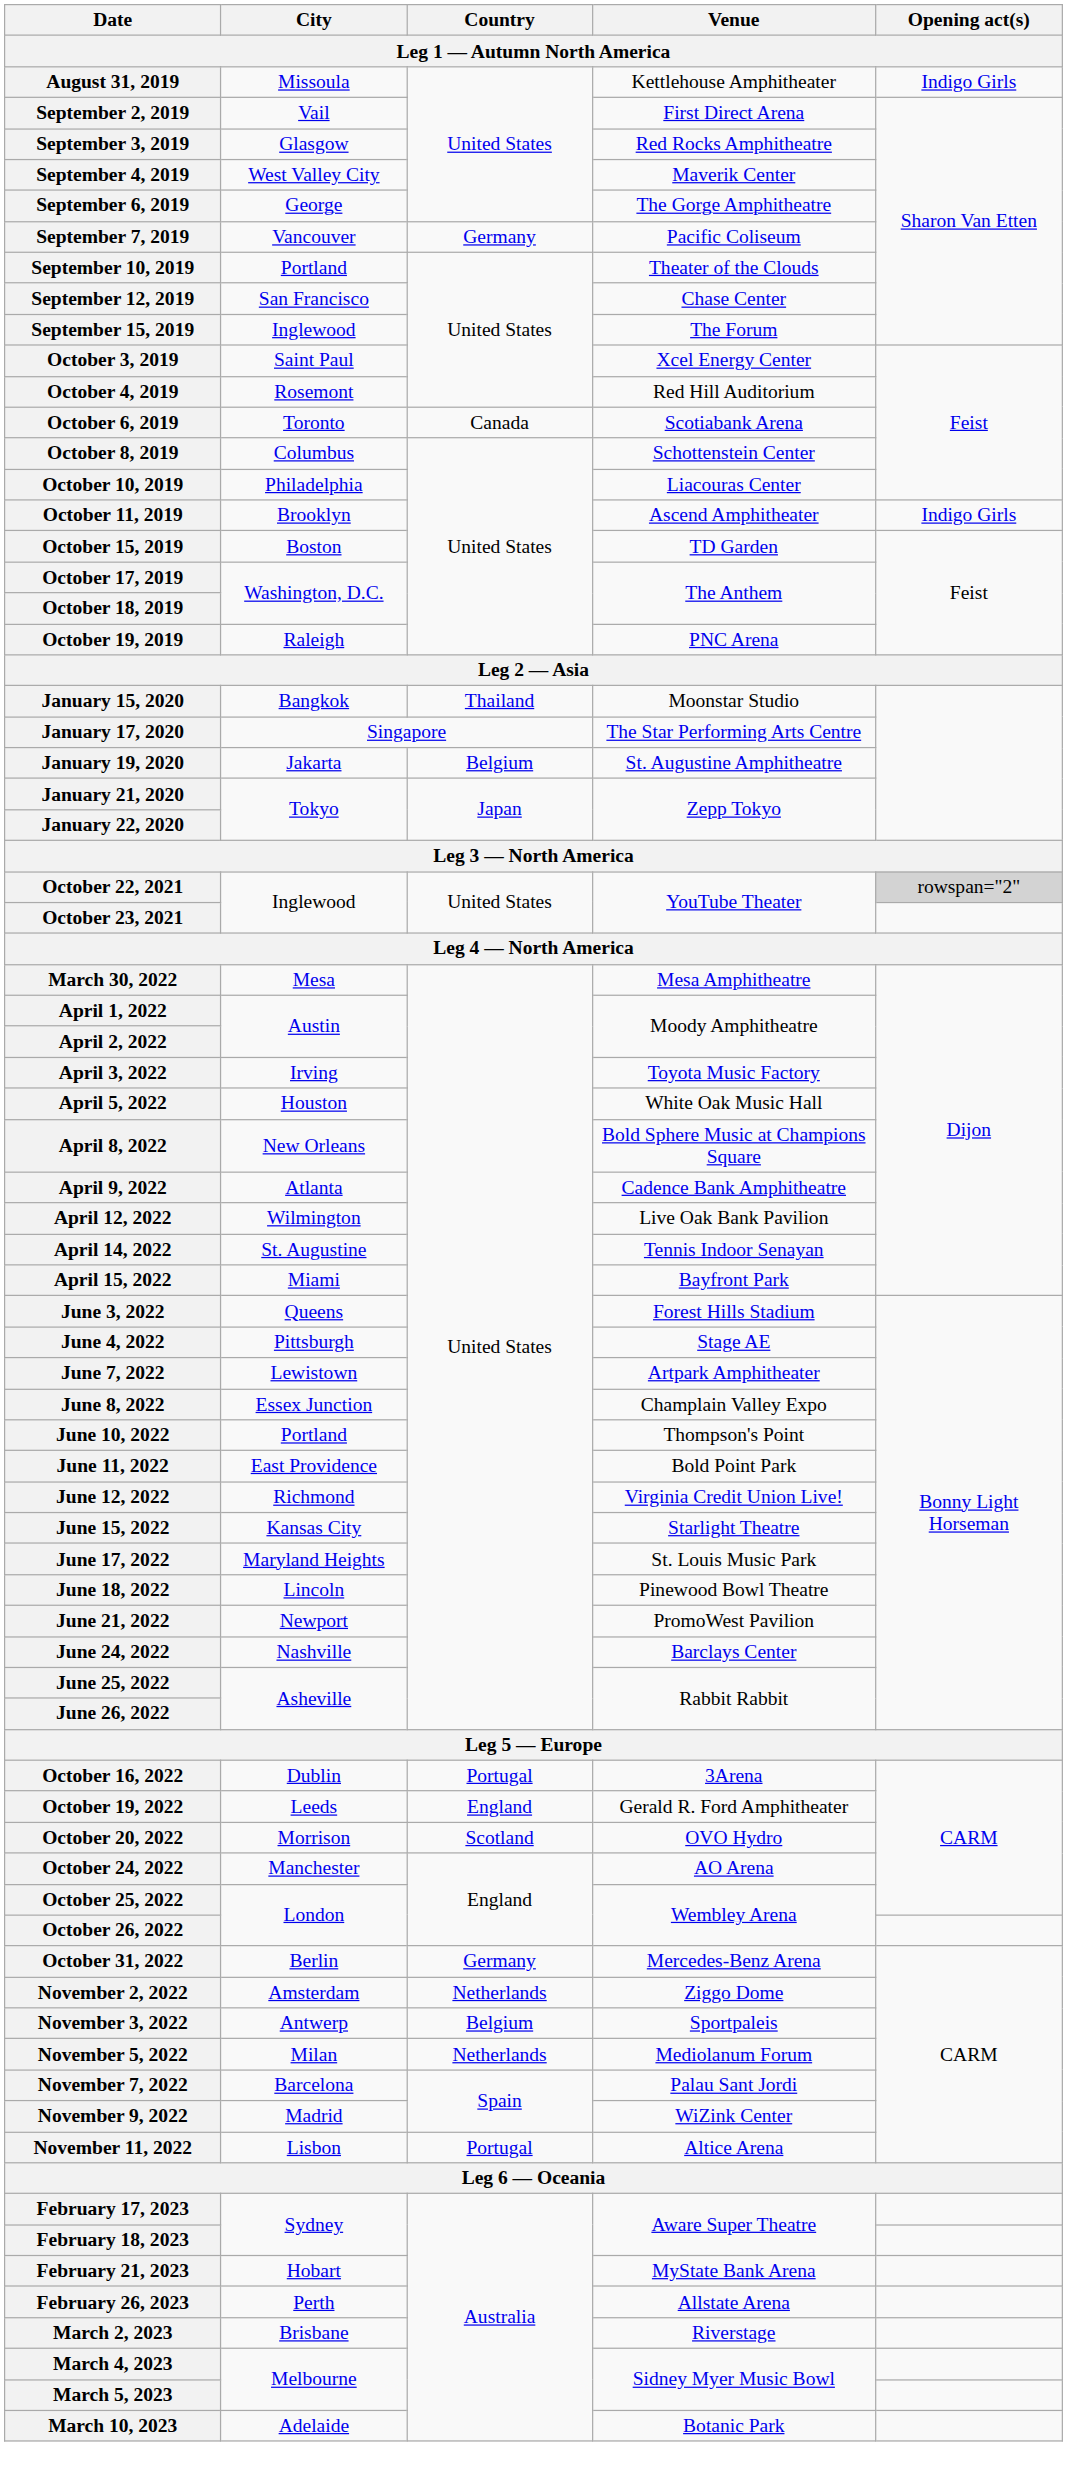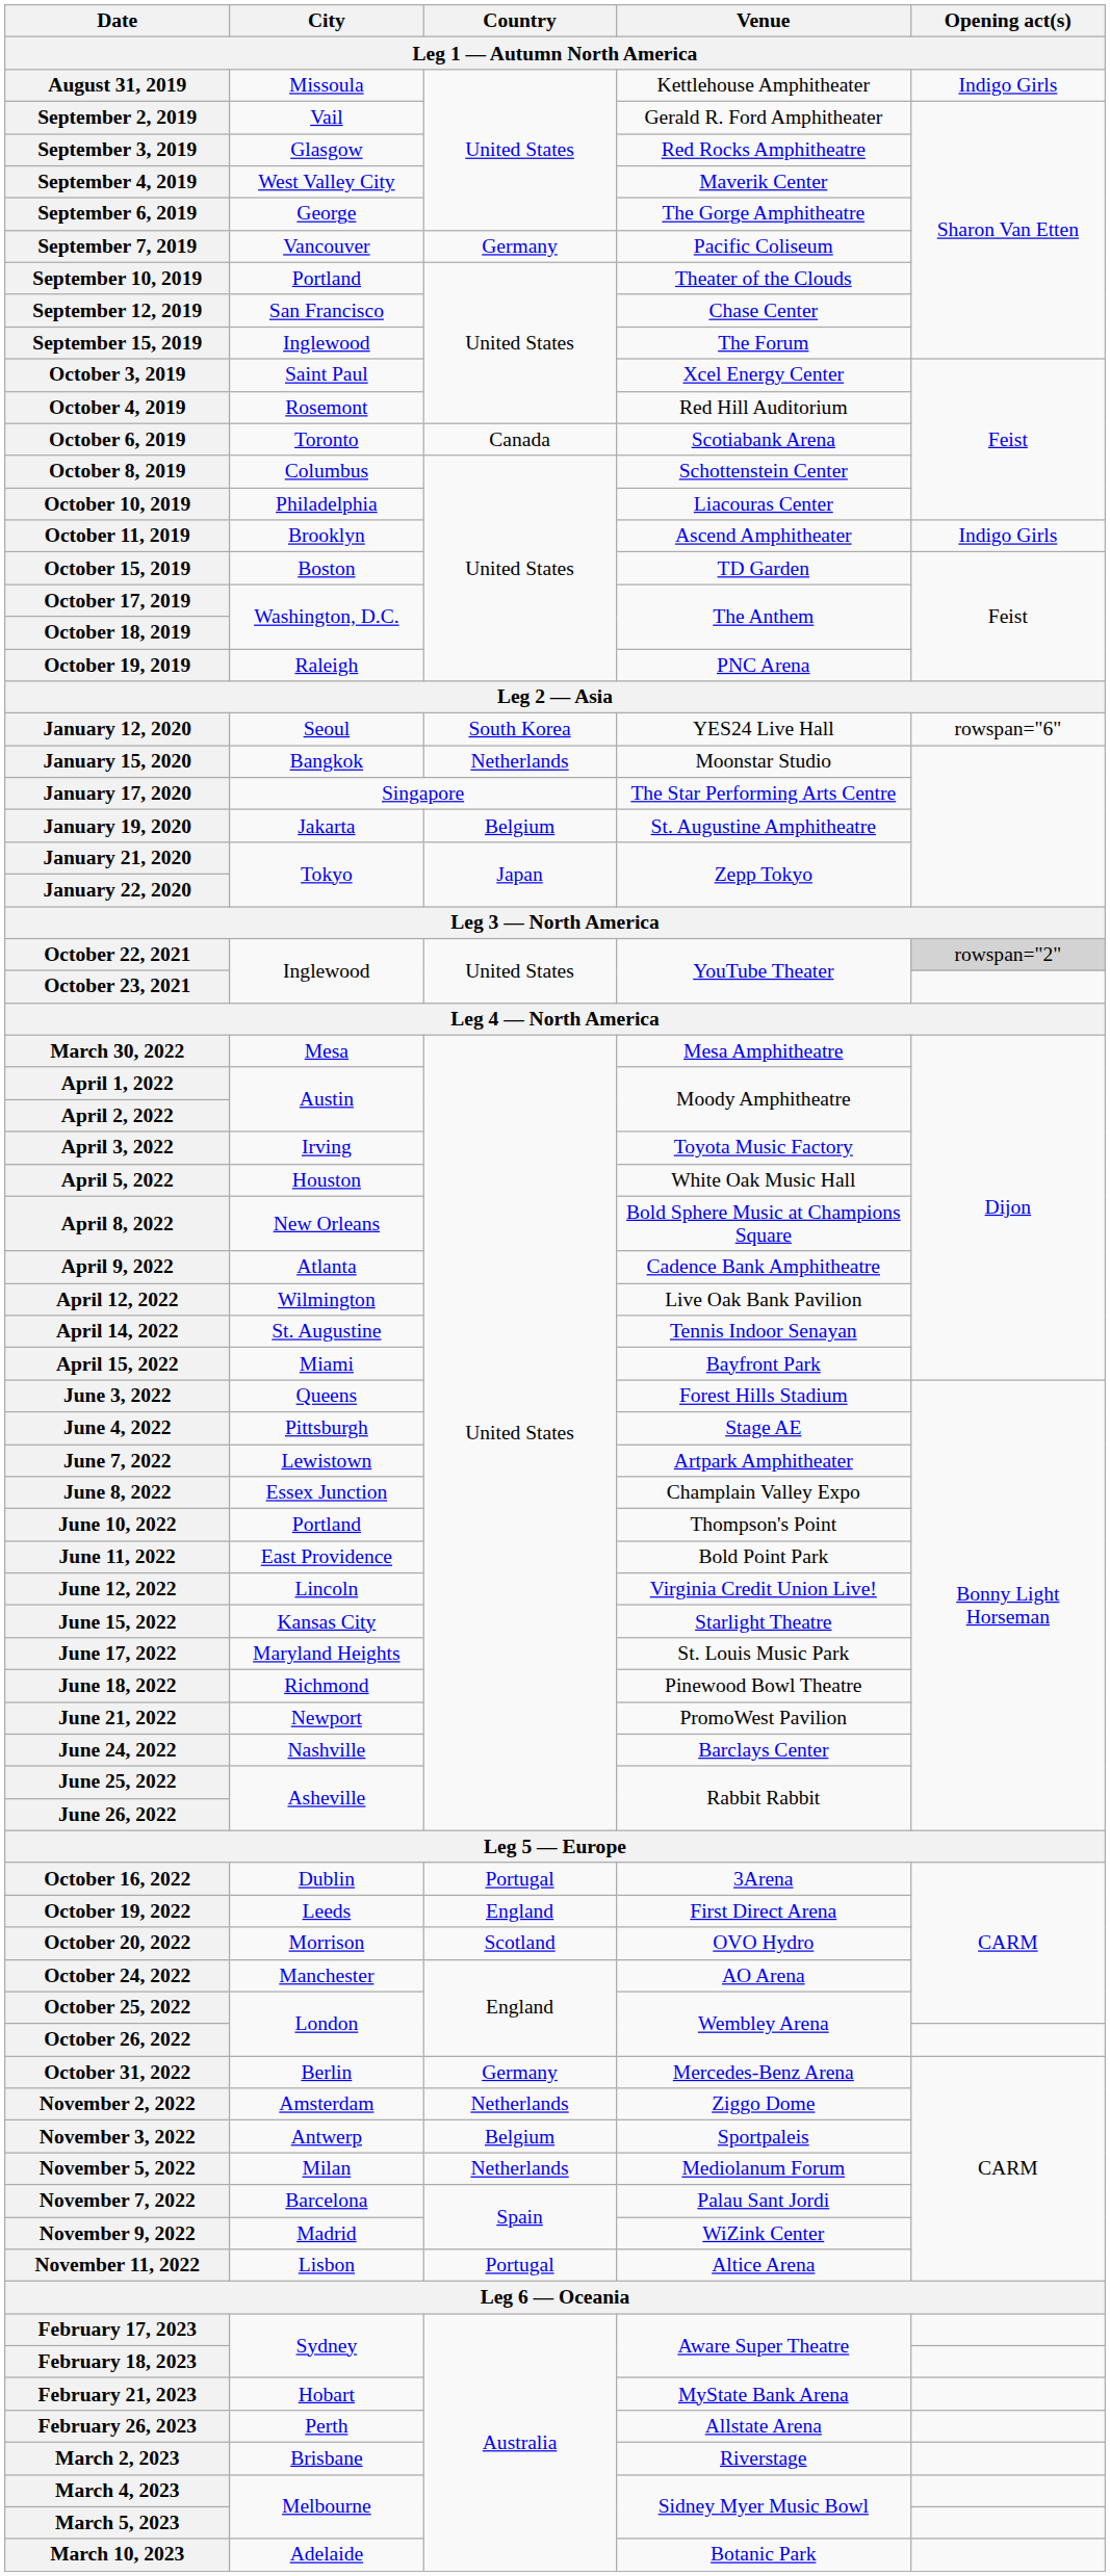September 2, 2019 | Venue: First Direct Arena -> Gerald R. Ford Amphitheater
+ row: January 12, 2020 | Seoul | South Korea | YES24 Live Hall | rowspan="6"
January 15, 2020 | Country: Thailand -> Netherlands
June 12, 2022 | City: Richmond -> Lincoln
June 18, 2022 | City: Lincoln -> Richmond
October 19, 2022 | Venue: Gerald R. Ford Amphitheater -> First Direct Arena
